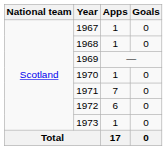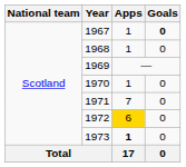1967 | Goals: normal -> bold
1972 | Apps: no background -> gold background
1973 | Apps: normal -> bold
